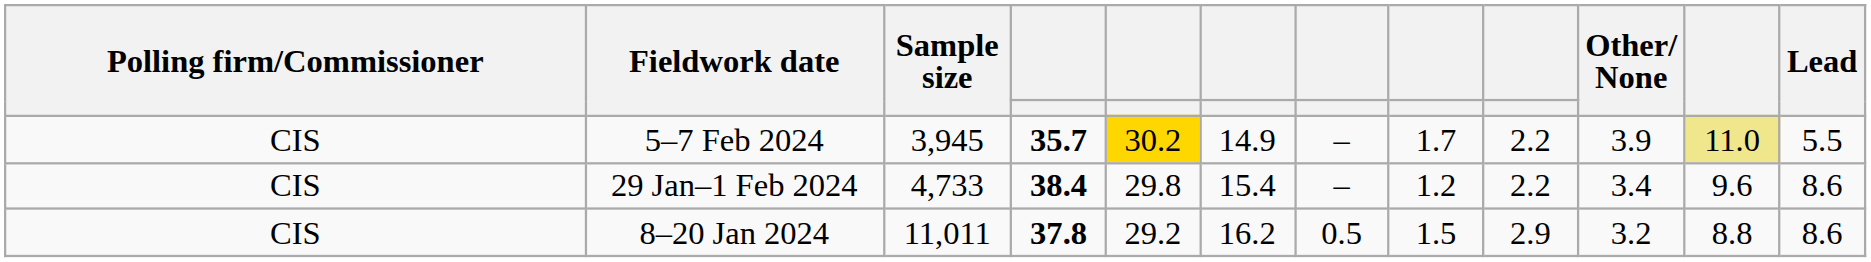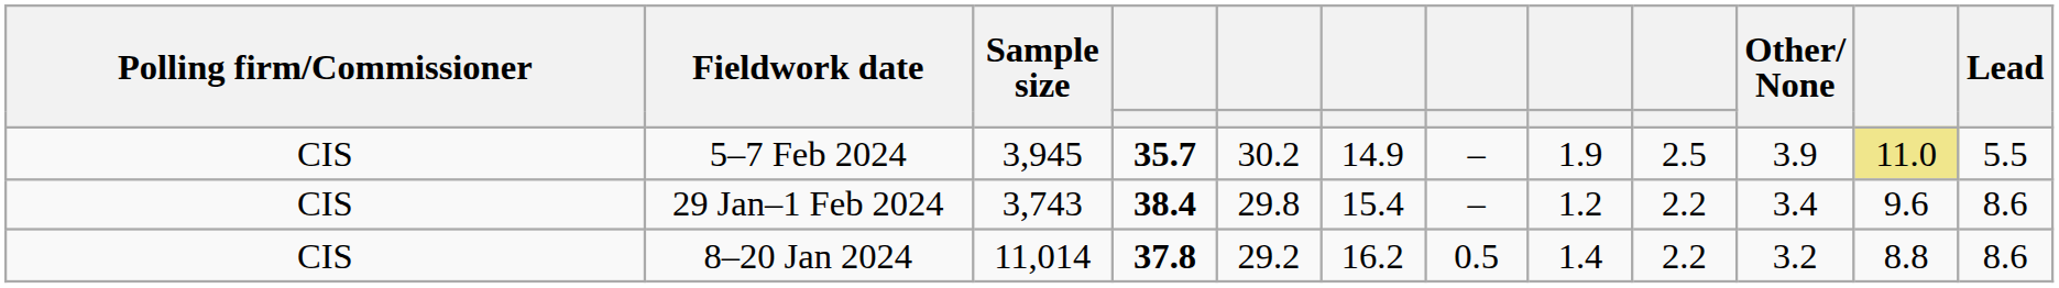5–7 Feb 2024 | column 5: gold background -> no background
5–7 Feb 2024 | column 8: 1.7 -> 1.9
5–7 Feb 2024 | column 9: 2.2 -> 2.5
29 Jan–1 Feb 2024 | Sample size: 4,733 -> 3,743
8–20 Jan 2024 | Sample size: 11,011 -> 11,014
8–20 Jan 2024 | column 8: 1.5 -> 1.4
8–20 Jan 2024 | column 9: 2.9 -> 2.2
